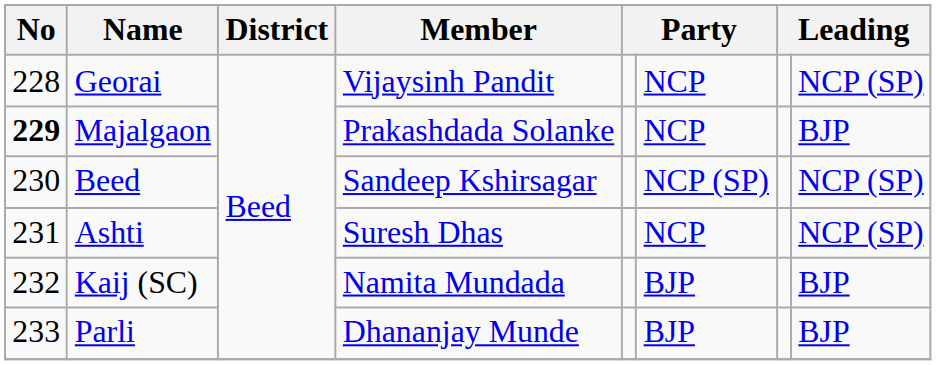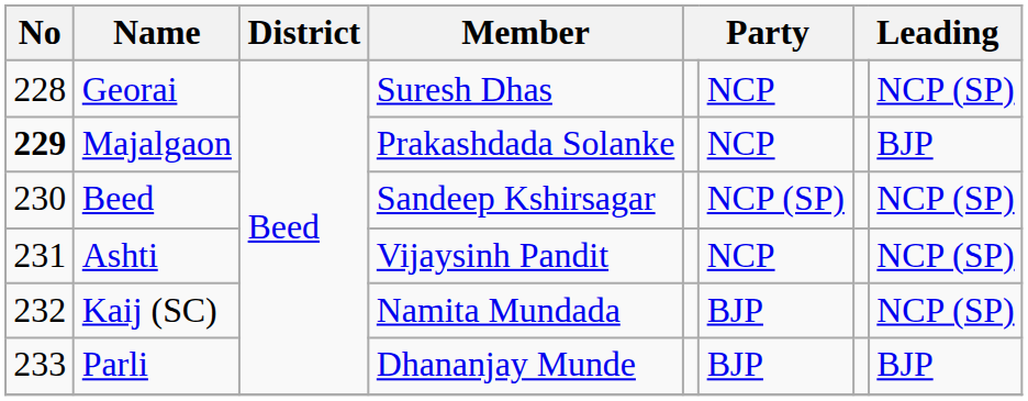Georai | Member: Vijaysinh Pandit -> Suresh Dhas
Ashti | Member: Suresh Dhas -> Vijaysinh Pandit
Kaij (SC) | column 8: BJP -> NCP (SP)
